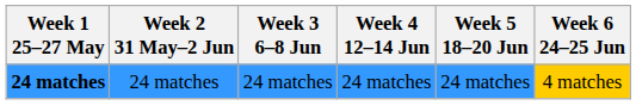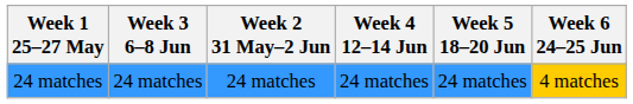columns swapped: Week 2 31 May–2 Jun <-> Week 3 6–8 Jun
row 2 | Week 1 25–27 May: bold -> normal
